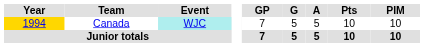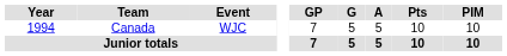Canada | Year: gold background -> no background
Canada | Event: paleturquoise background -> no background
